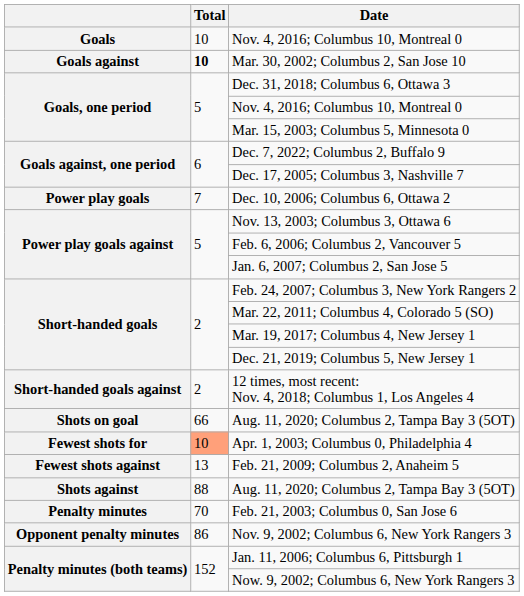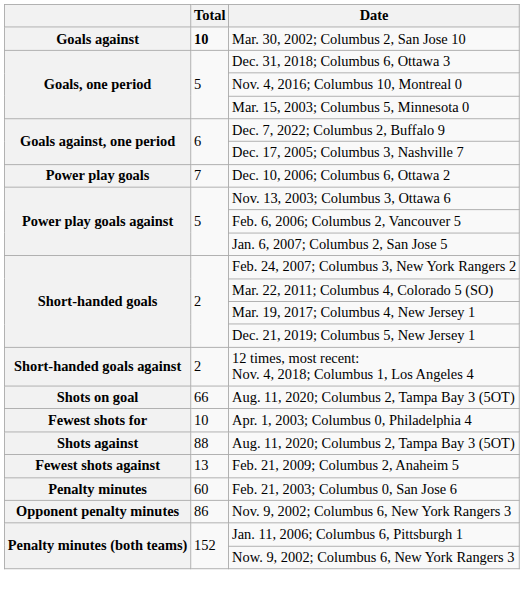- row: Goals | 10 | Nov. 4, 2016; Columbus 10, Montreal 0
Apr. 1, 2003; Columbus 0, Philadelphia 4 | Total: lightsalmon background -> no background
rows swapped: Shots against / Aug. 11, 2020; Columbus 2, Tampa Bay 3 (5OT) <-> Feb. 21, 2009; Columbus 2, Anaheim 5
Feb. 21, 2003; Columbus 0, San Jose 6 | Total: 70 -> 60
